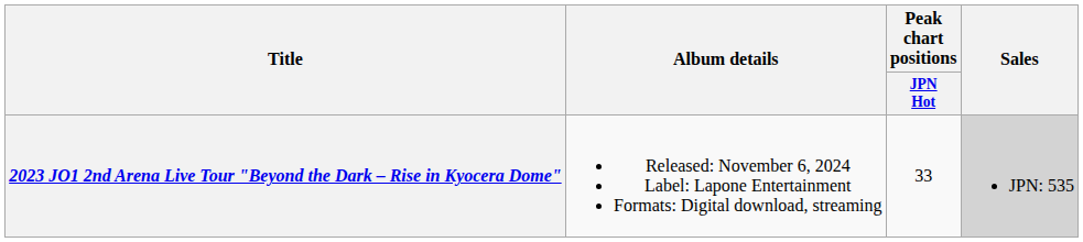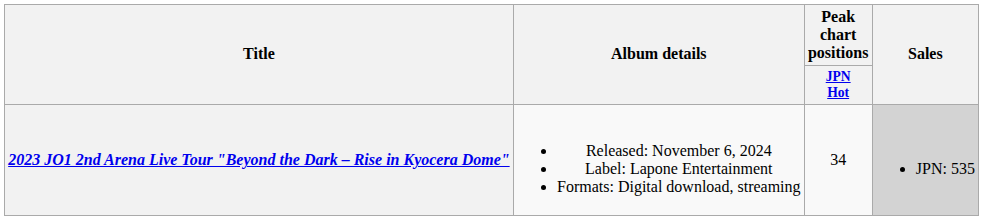row 3 | Peak chart positions / JPN Hot: 33 -> 34
